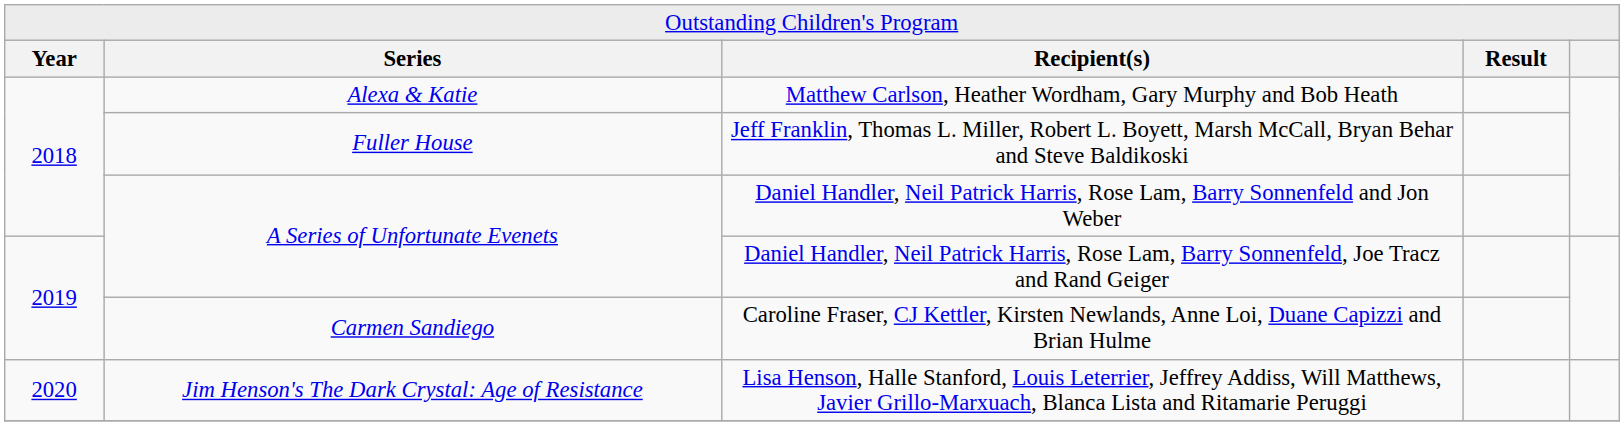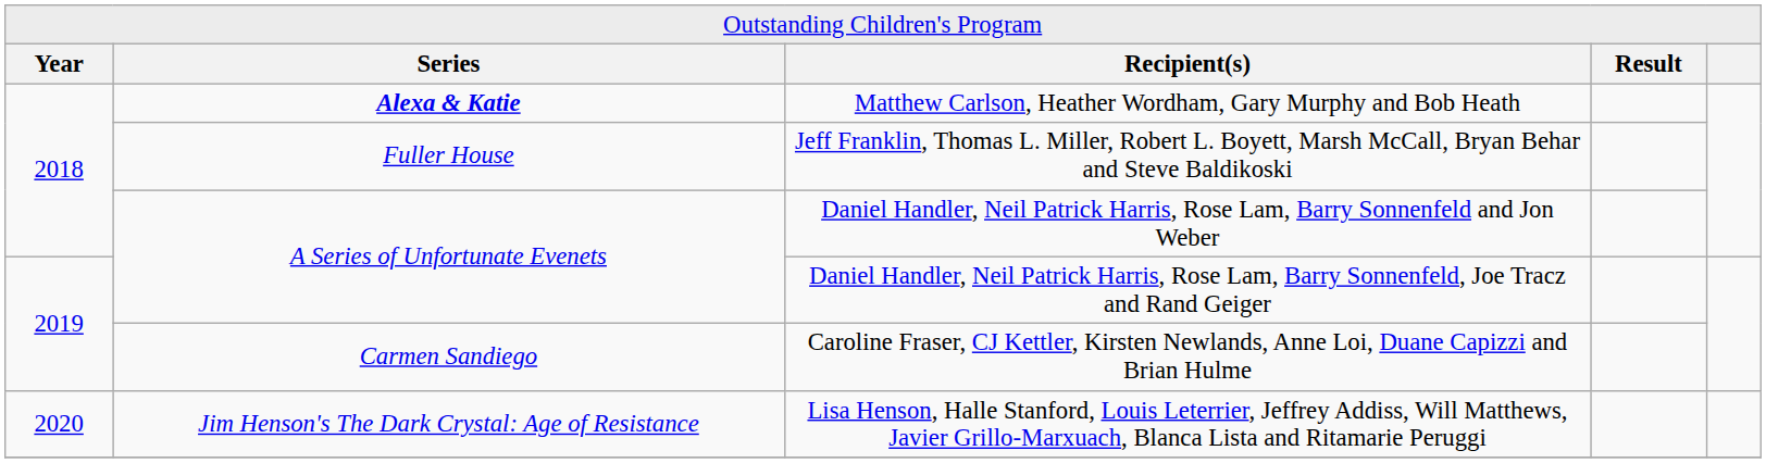Matthew Carlson, Heather Wordham, Gary Murphy and Bob Heath | column 2: normal -> bold
